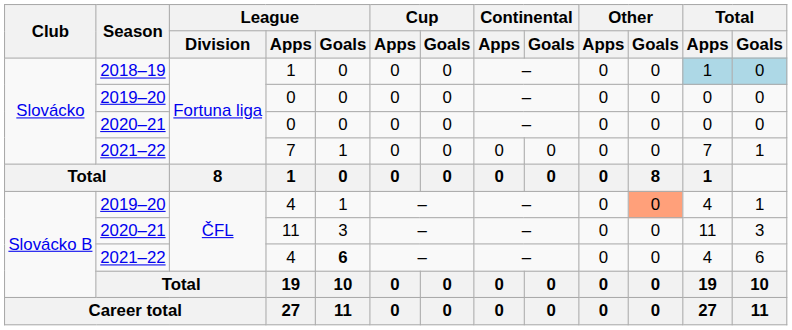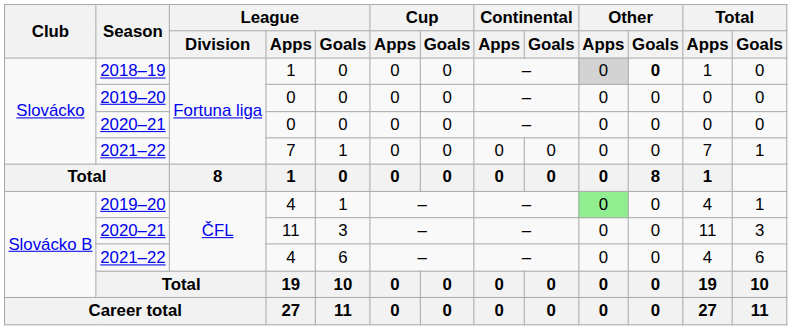2018–19 / 1 | Other / Apps: no background -> lightgrey background
2018–19 / 1 | Other / Goals: normal -> bold
2018–19 / 1 | Total / Apps: lightblue background -> no background
2018–19 / 1 | Total / Goals: lightblue background -> no background
2019–20 / 4 | Other / Apps: no background -> lightgreen background
2019–20 / 4 | Other / Goals: lightsalmon background -> no background
2021–22 / 4 | League / Goals: bold -> normal
